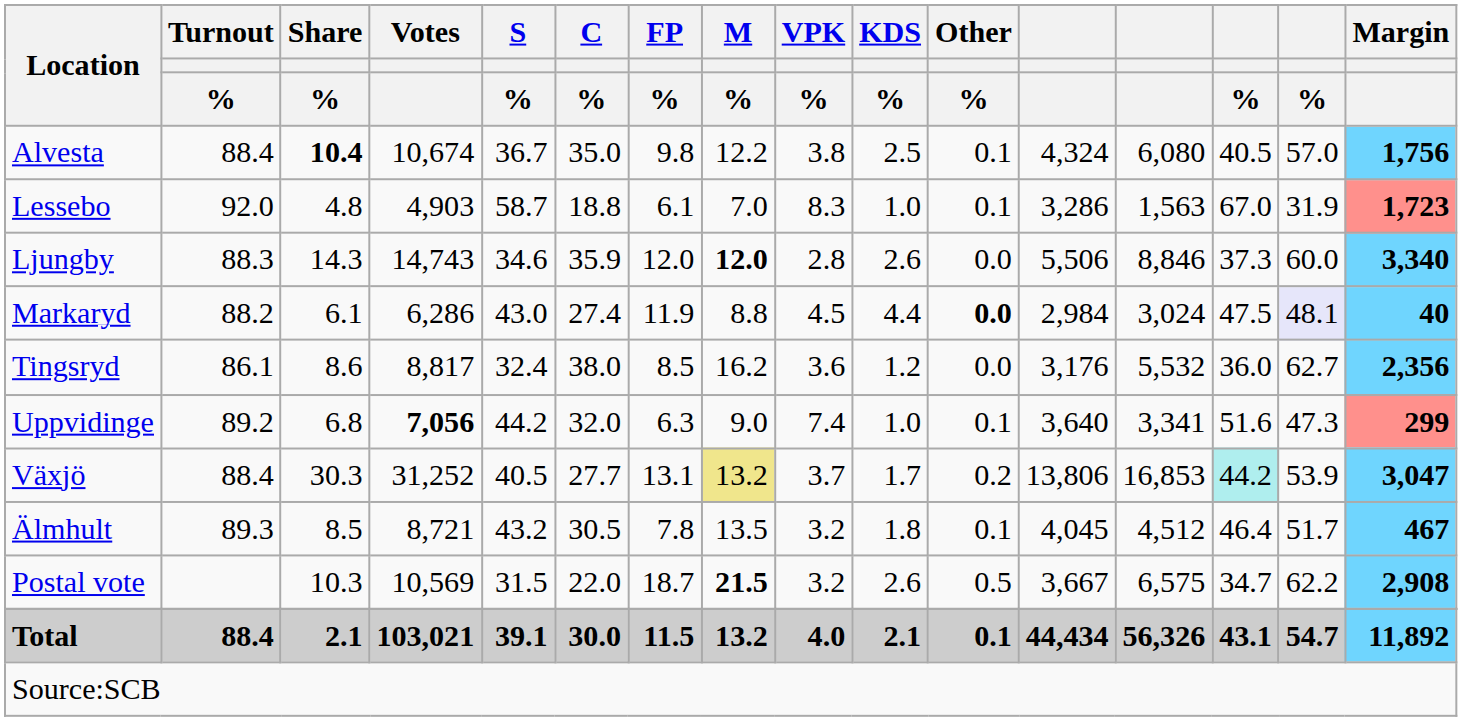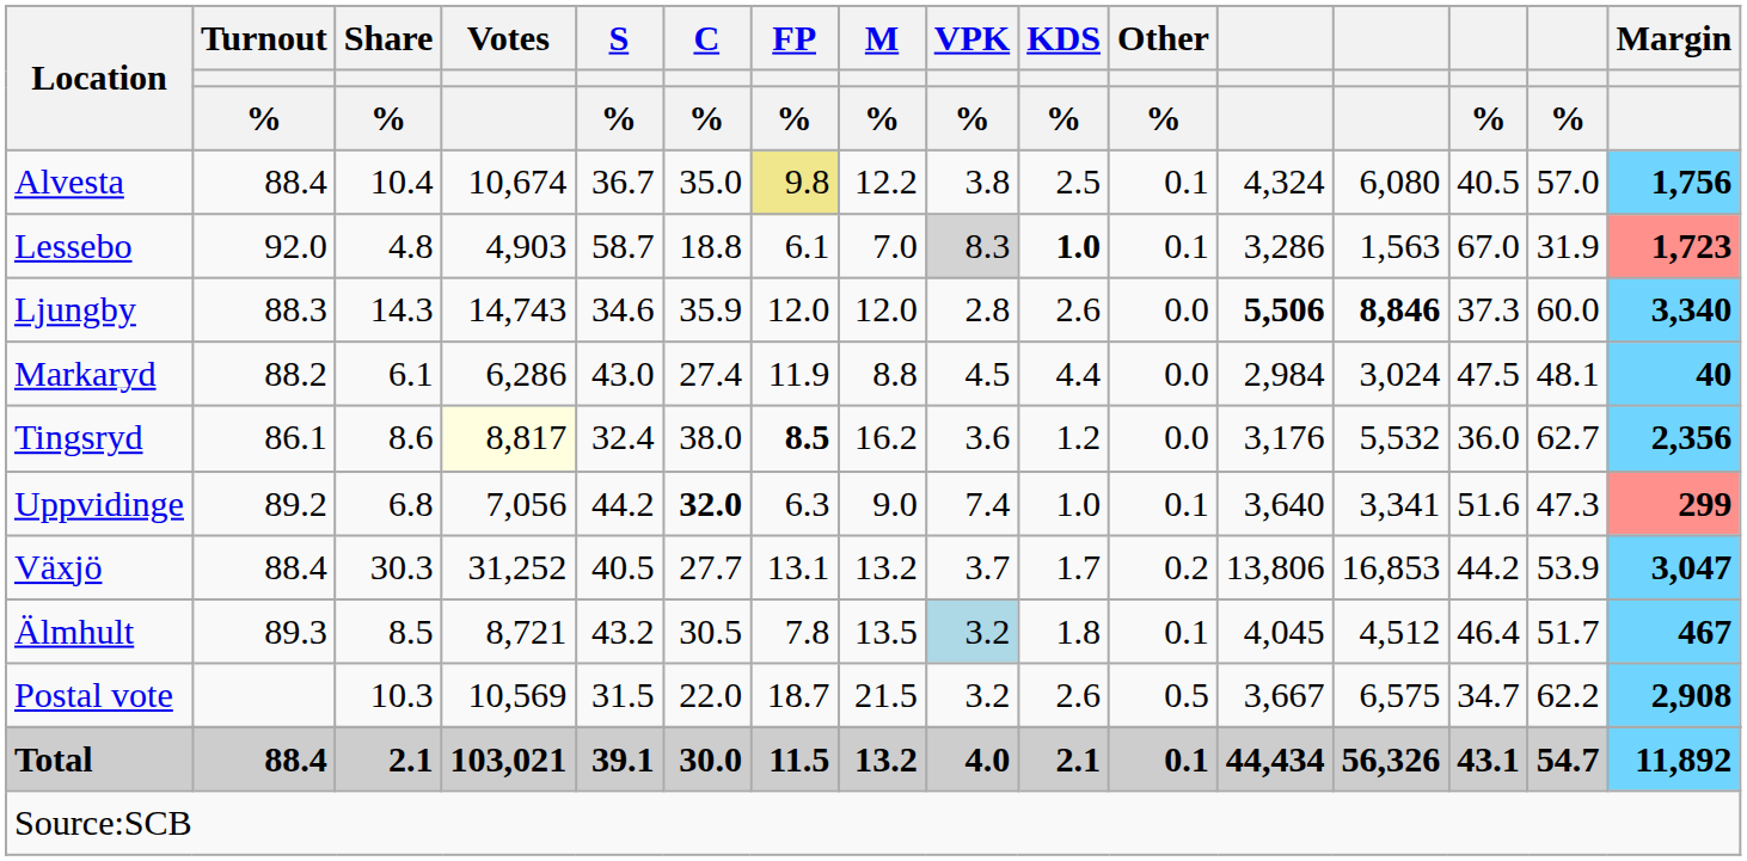Alvesta | Share / %: bold -> normal
Alvesta | FP / %: no background -> khaki background
Lessebo | VPK / %: no background -> lightgrey background
Lessebo | KDS / %: normal -> bold
Ljungby | M / %: bold -> normal
Ljungby | column 12: normal -> bold
Ljungby | column 13: normal -> bold
Markaryd | Other / %: bold -> normal
Markaryd | column 15: lavender background -> no background
Tingsryd | Votes: no background -> lightyellow background
Tingsryd | FP / %: normal -> bold
Uppvidinge | Votes: bold -> normal
Uppvidinge | C / %: normal -> bold
Växjö | M / %: khaki background -> no background
Växjö | column 14: paleturquoise background -> no background
Älmhult | VPK / %: no background -> lightblue background
Postal vote | M / %: bold -> normal
